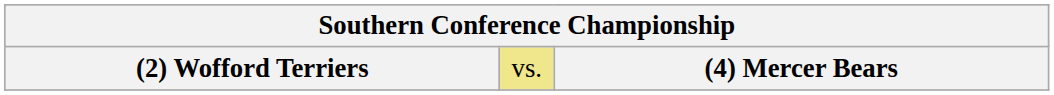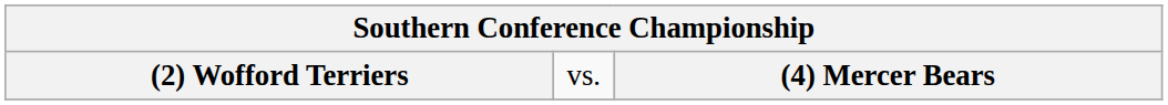(2) Wofford Terriers | column 2: khaki background -> no background
